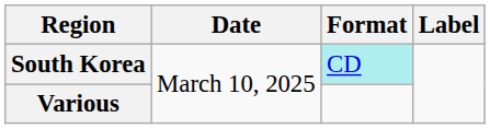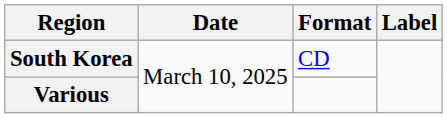South Korea | Format: paleturquoise background -> no background
